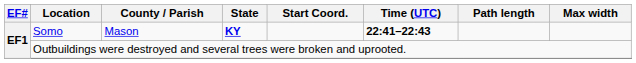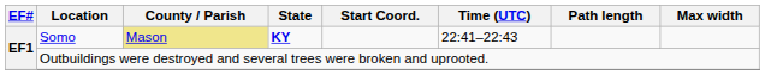Somo | County / Parish: no background -> khaki background
Somo | Time (UTC): bold -> normal
